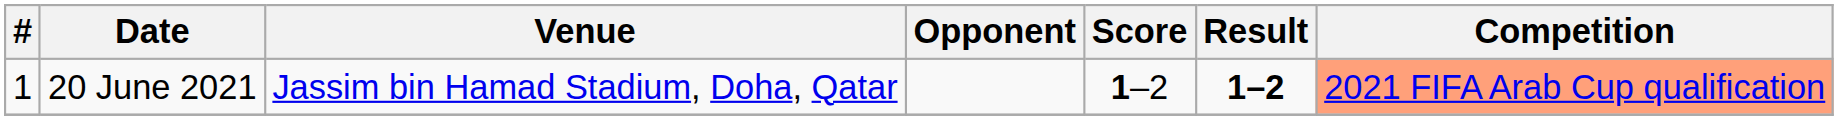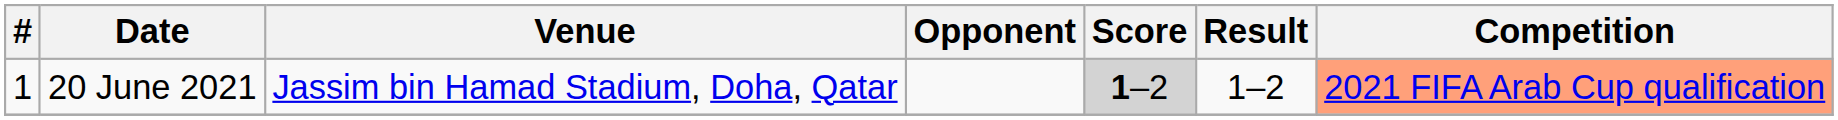20 June 2021 | Score: no background -> lightgrey background
20 June 2021 | Result: bold -> normal
